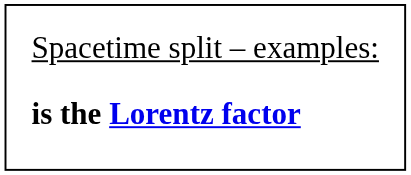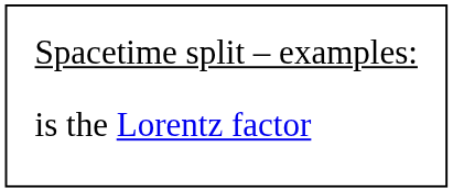row 2 | column 1: bold -> normal
